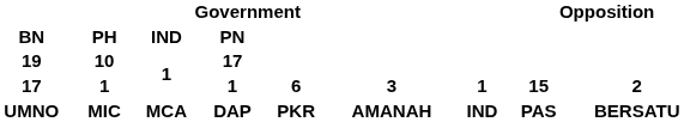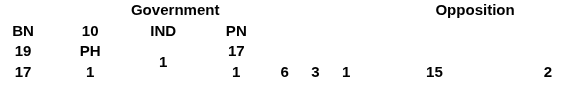BN | column 2: PH -> 10
19 | column 2: 10 -> PH
- row: UMNO | MIC | MCA | DAP | PKR | AMANAH | IND | PAS | BERSATU
